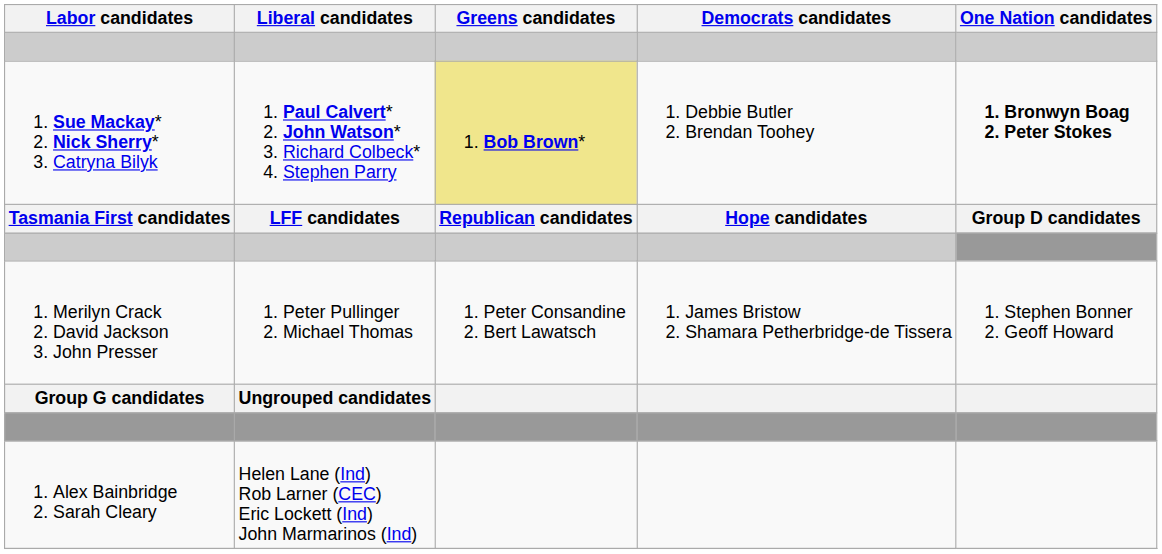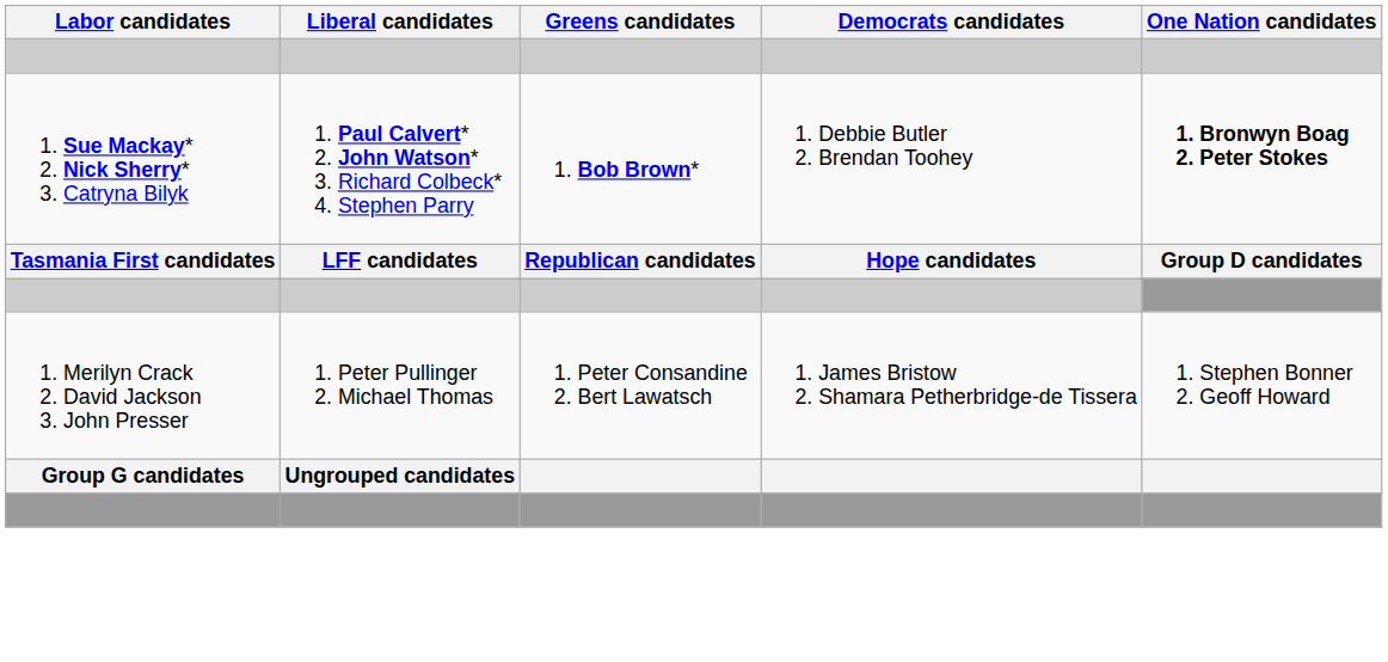Sue Mackay* Nick Sherry* Catryna Bilyk | Greens candidates: khaki background -> no background
- row: Alex Bainbridge Sarah Cleary | Helen Lane (Ind) Rob Larner (CEC) Eric Lockett (Ind) John Marmarinos (Ind)
